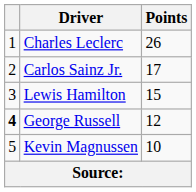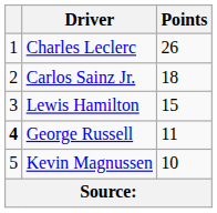Carlos Sainz Jr. | Points: 17 -> 18
George Russell | Points: 12 -> 11
